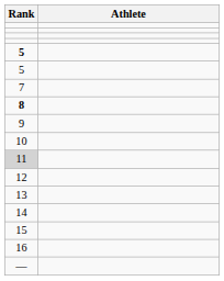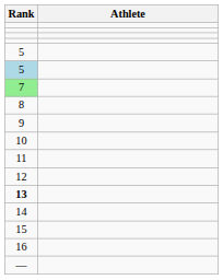row 6 | Rank: bold -> normal
row 7 | Rank: no background -> lightblue background
row 8 | Rank: no background -> lightgreen background
row 9 | Rank: bold -> normal
row 12 | Rank: lightgrey background -> no background
row 14 | Rank: normal -> bold
